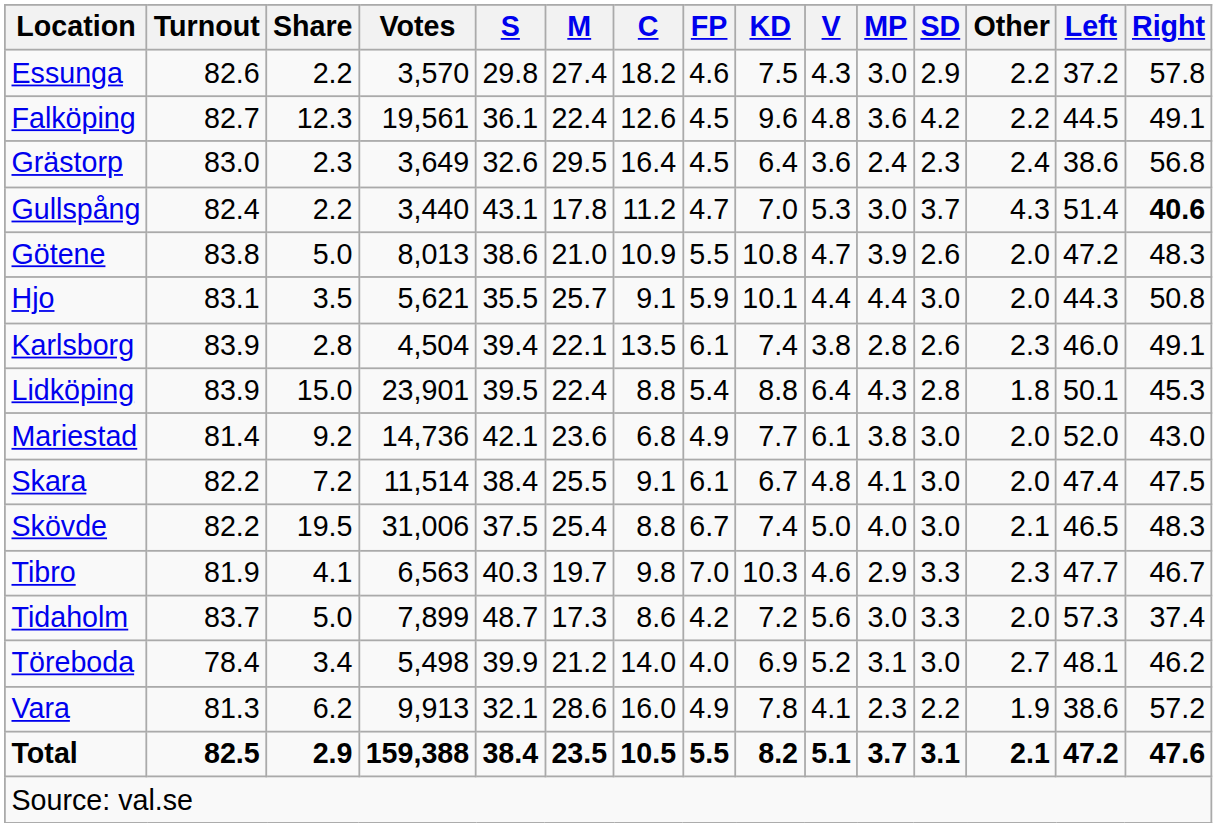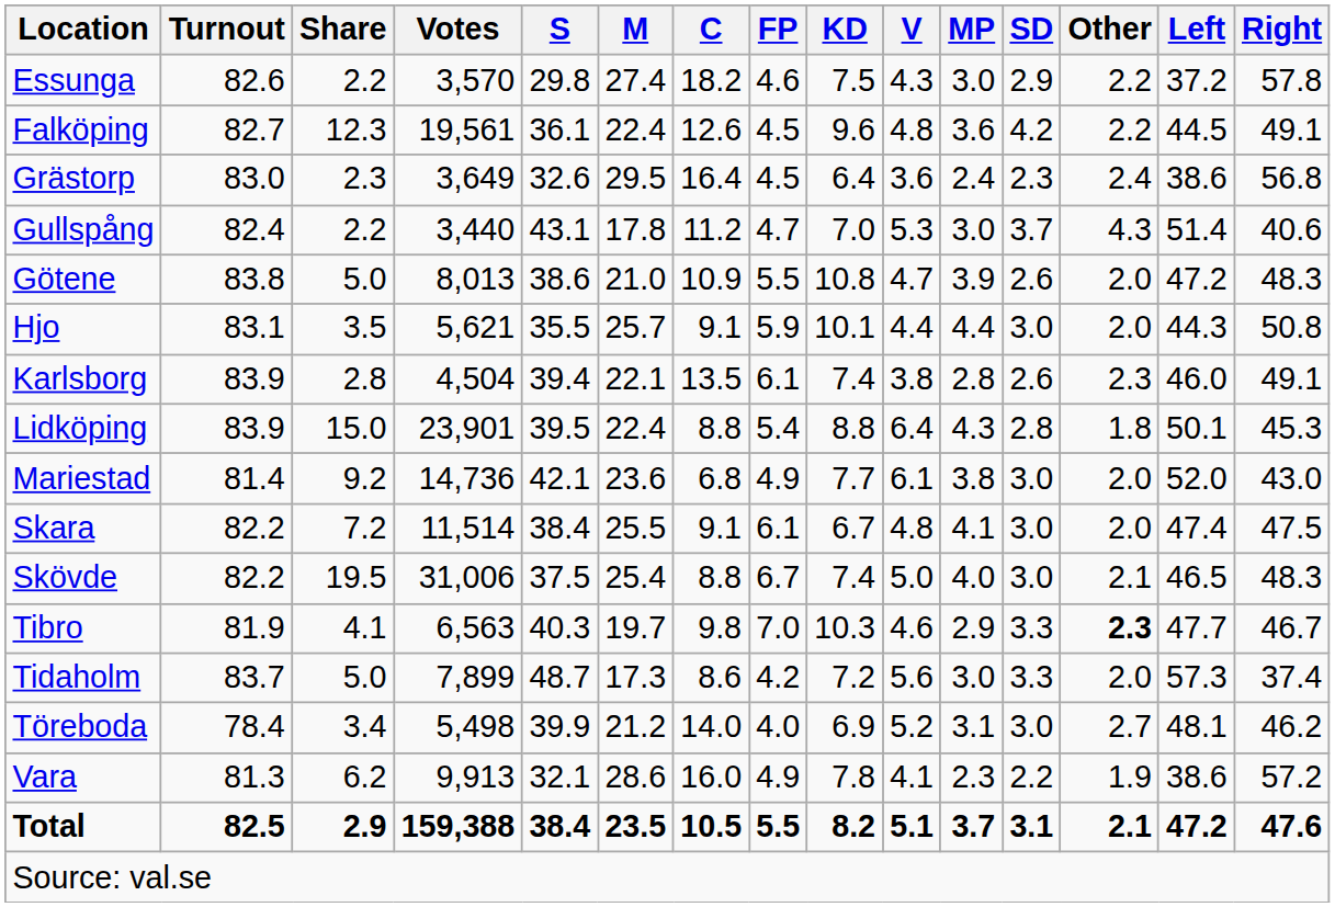Gullspång | Right: bold -> normal
Tibro | Other: normal -> bold
